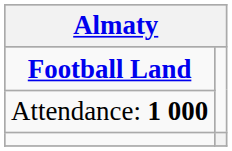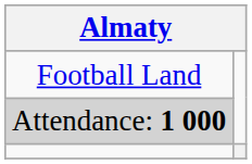Football Land | column 1: bold -> normal
Attendance: 1 000 | column 1: no background -> lightgrey background
